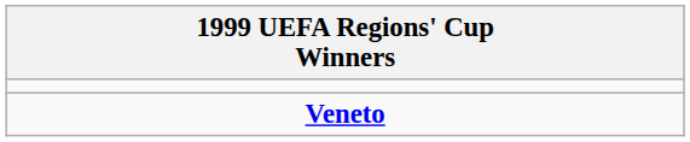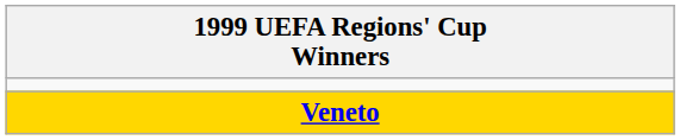row 3 | column 1: no background -> gold background
